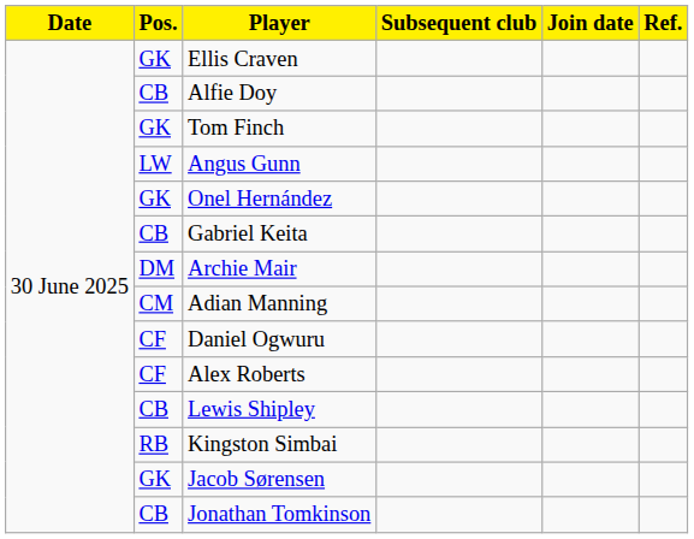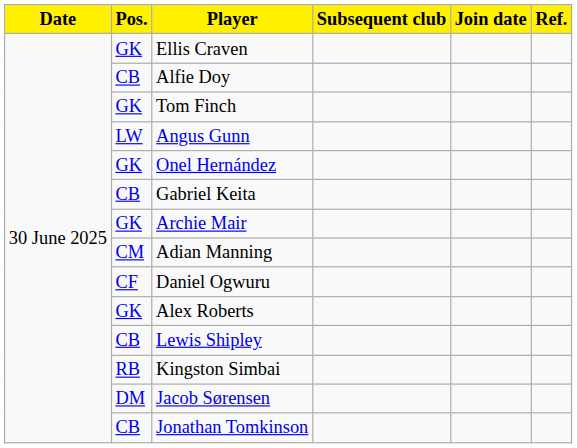Archie Mair | Pos.: DM -> GK
Alex Roberts | Pos.: CF -> GK
Jacob Sørensen | Pos.: GK -> DM
